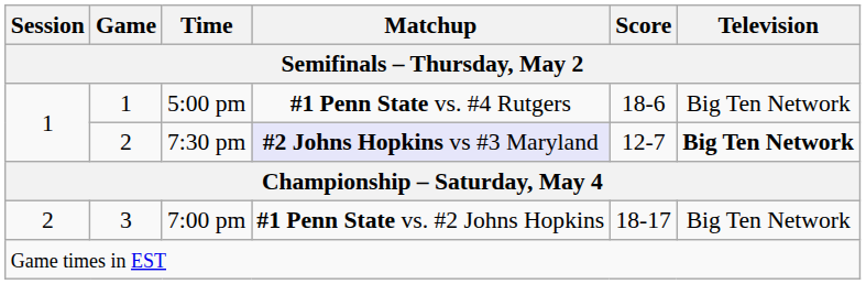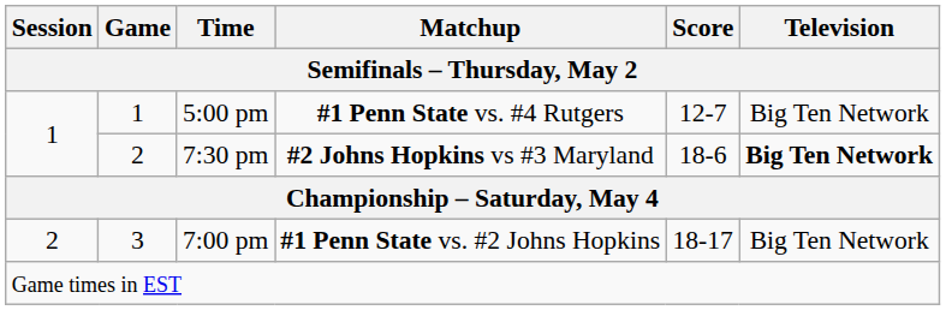5:00 pm | Score: 18-6 -> 12-7
7:30 pm | Matchup: lavender background -> no background
7:30 pm | Score: 12-7 -> 18-6
